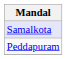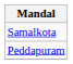row 2 | column 1: lavender background -> no background
